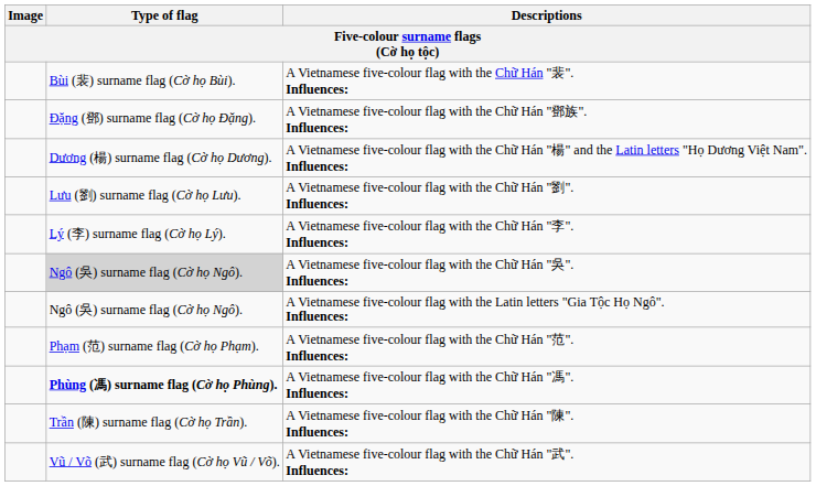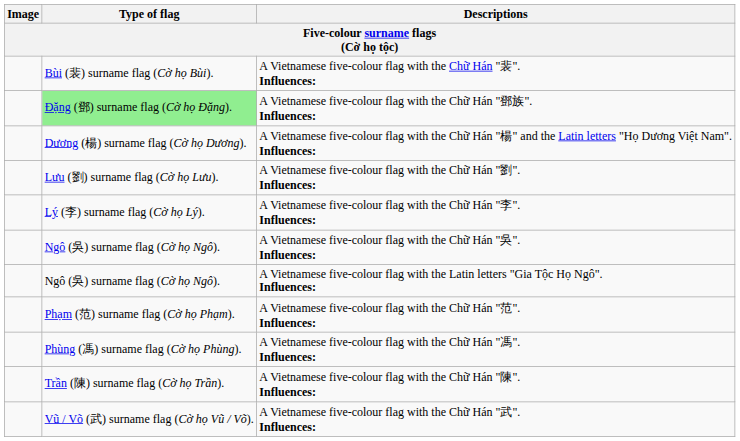row 4 | Type of flag: no background -> lightgreen background
row 8 | Type of flag: lightgrey background -> no background
row 11 | Type of flag: bold -> normal
